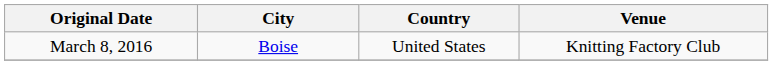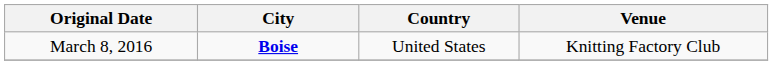March 8, 2016 | City: normal -> bold
